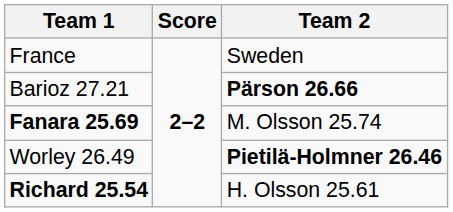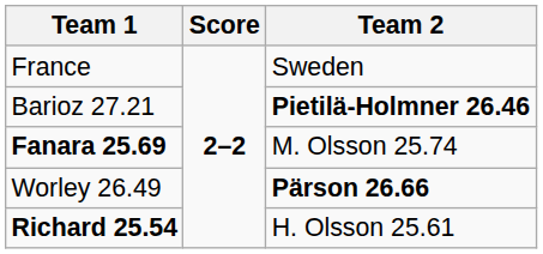Barioz 27.21 | Team 2: Pärson 26.66 -> Pietilä-Holmner 26.46
Worley 26.49 | Team 2: Pietilä-Holmner 26.46 -> Pärson 26.66
